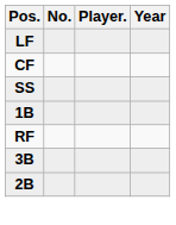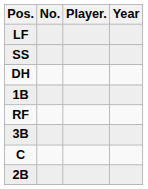- row: CF
+ row: DH
+ row: C
